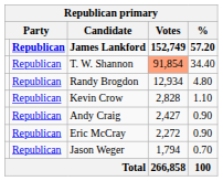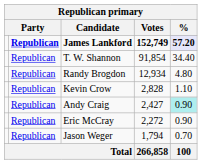James Lankford | %: no background -> lavender background
T. W. Shannon | Votes: lightsalmon background -> no background
Andy Craig | %: no background -> paleturquoise background
